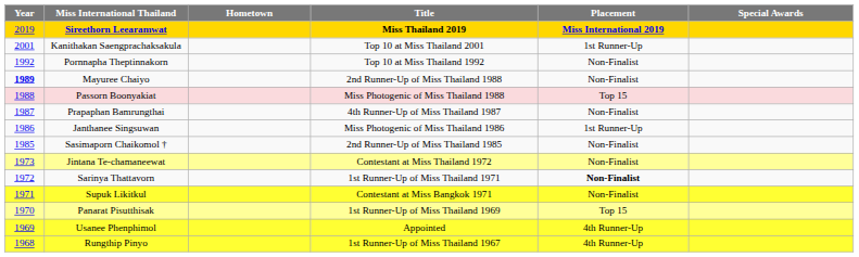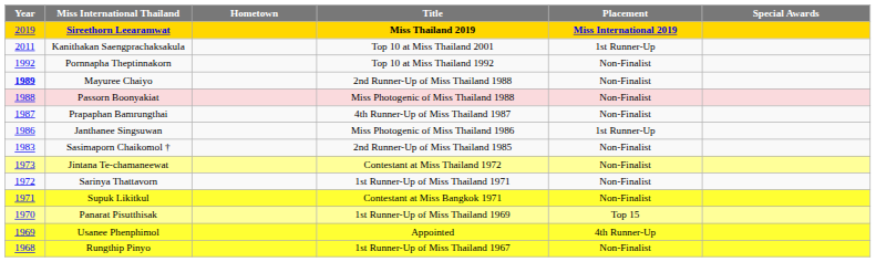Kanithakan Saengprachaksakula | Year: 2001 -> 2011
Passorn Boonyakiat | Placement: Top 15 -> Non-Finalist
Sasimaporn Chaikomol † | Year: 1985 -> 1983
Sarinya Thattavorn | Placement: bold -> normal
Rungthip Pinyo | Placement: 4th Runner-Up -> Non-Finalist
